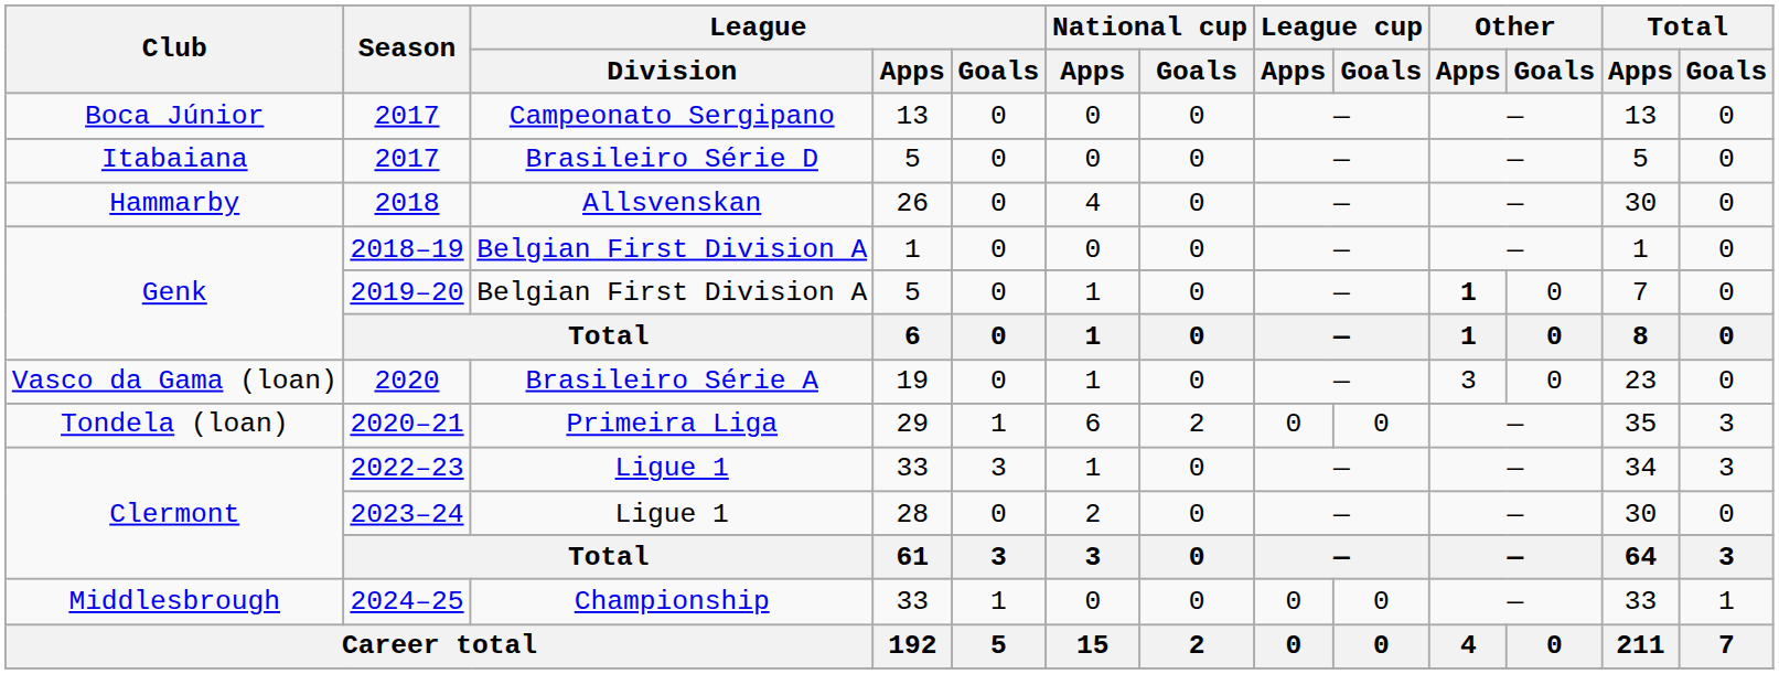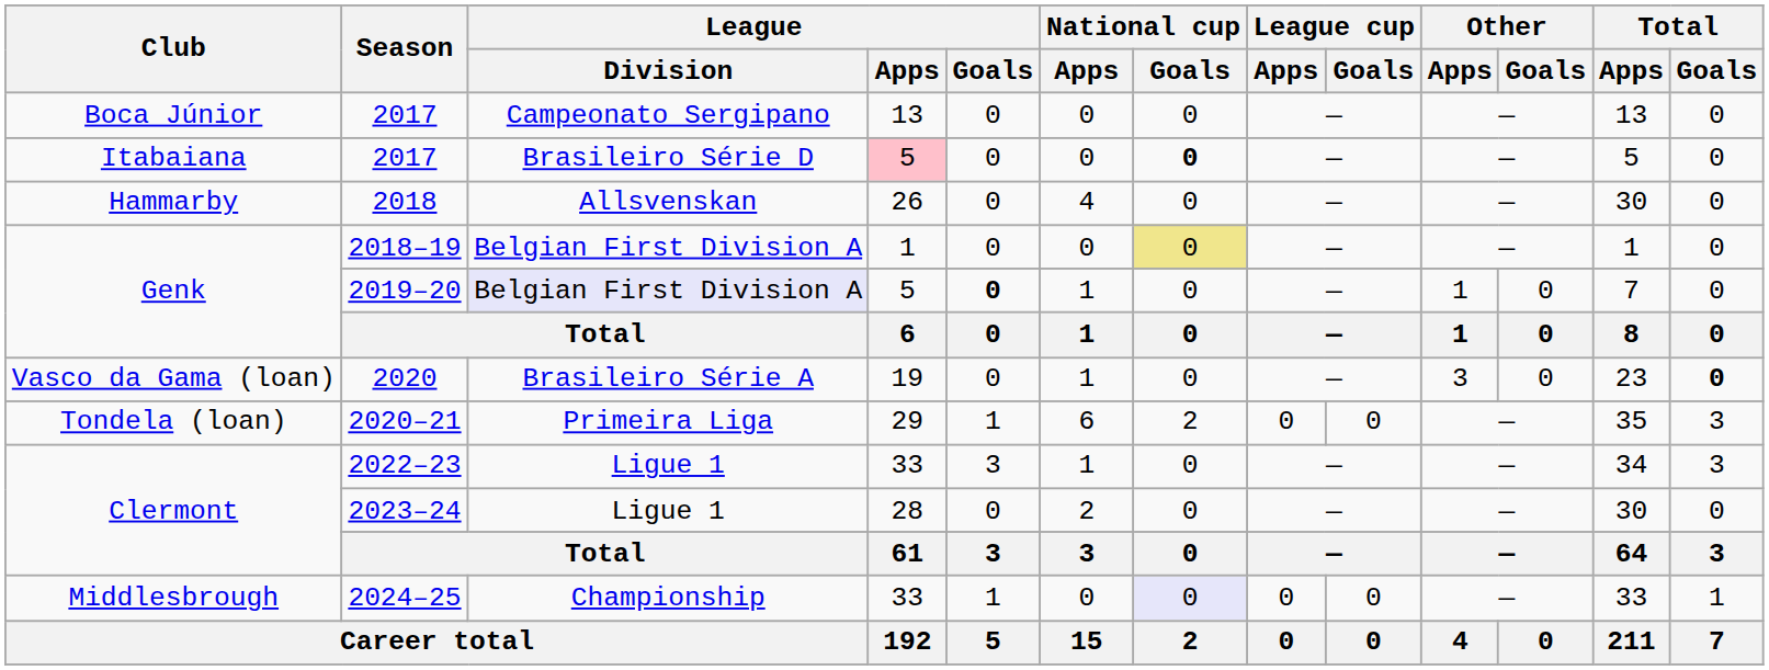Itabaiana / 2017 | League / Apps: no background -> pink background
Itabaiana / 2017 | National cup / Goals: normal -> bold
2018–19 | National cup / Goals: no background -> khaki background
2019–20 | League / Division: no background -> lavender background
2019–20 | League / Goals: normal -> bold
2019–20 | Other / Apps: bold -> normal
2020 | Total / Goals: normal -> bold
2024–25 | National cup / Goals: no background -> lavender background
